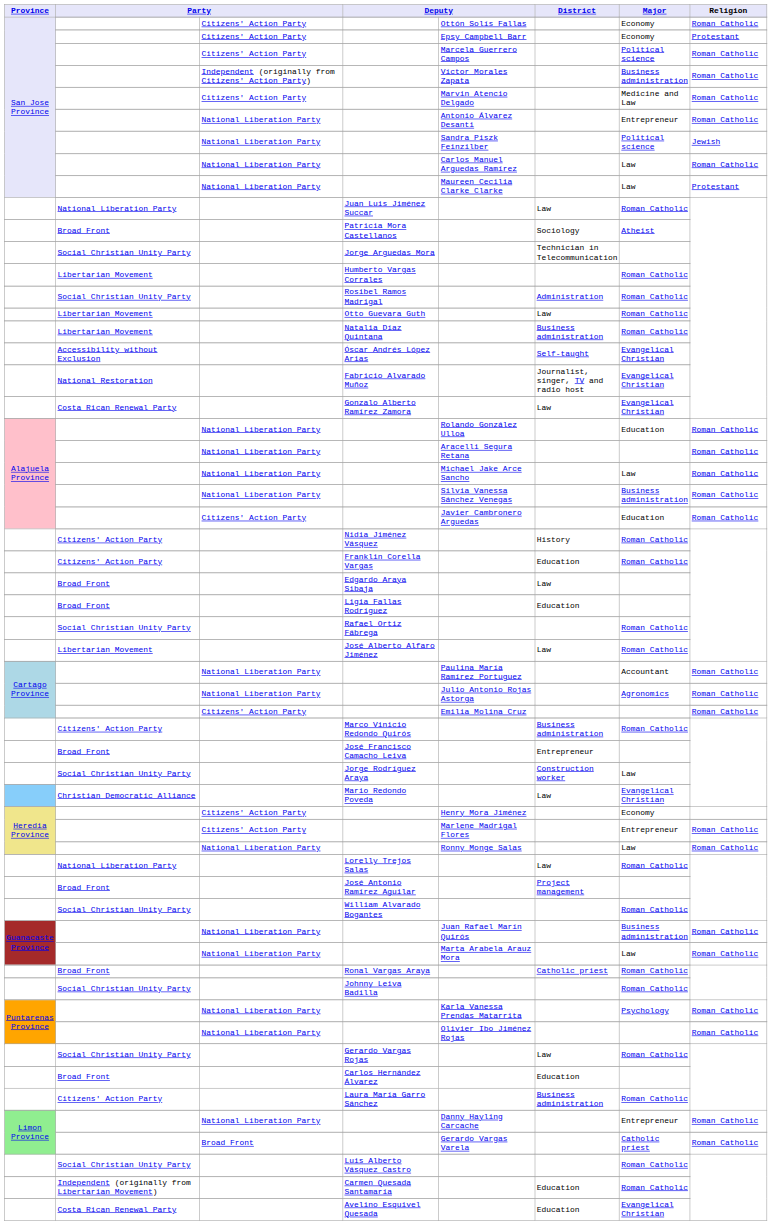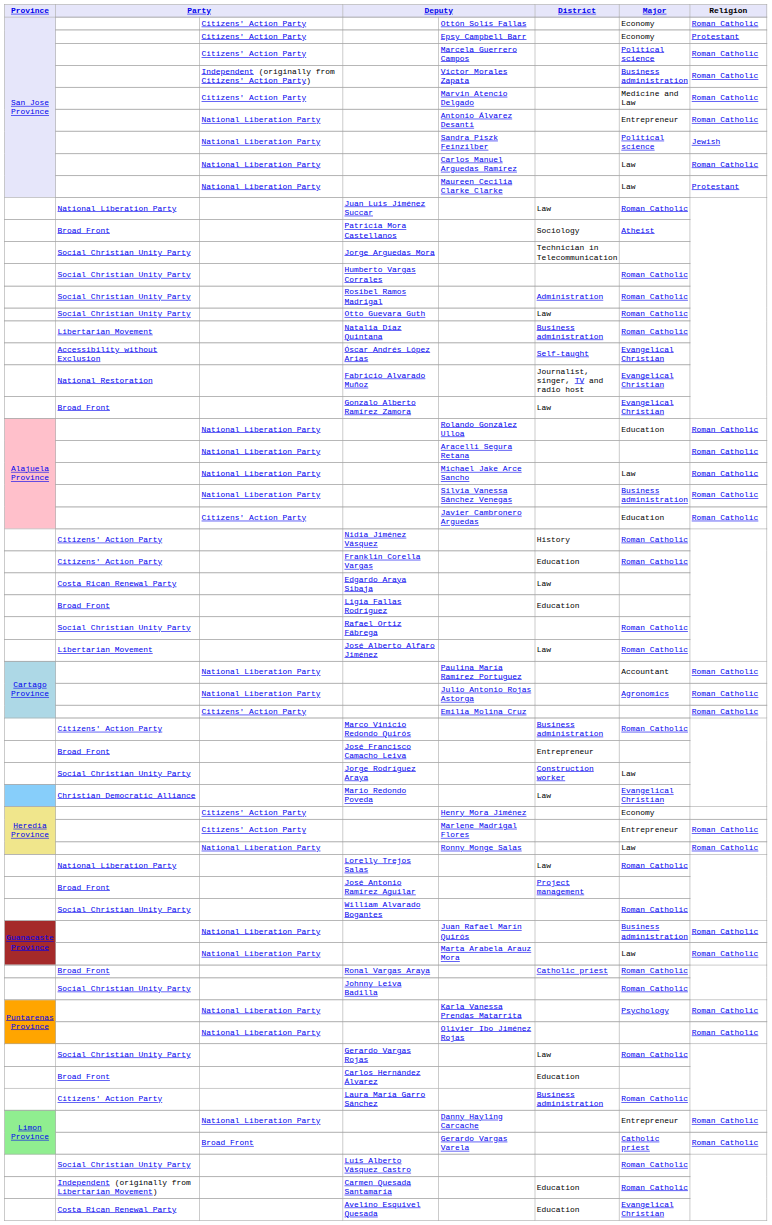Humberto Vargas Corrales | column 2: Libertarian Movement -> Social Christian Unity Party
Otto Guevara Guth | column 2: Libertarian Movement -> Social Christian Unity Party
Gonzalo Alberto Ramírez Zamora | column 2: Costa Rican Renewal Party -> Broad Front
Edgardo Araya Sibaja | column 2: Broad Front -> Costa Rican Renewal Party
